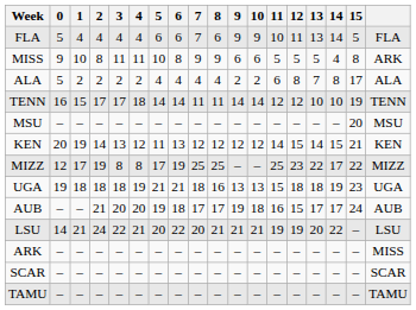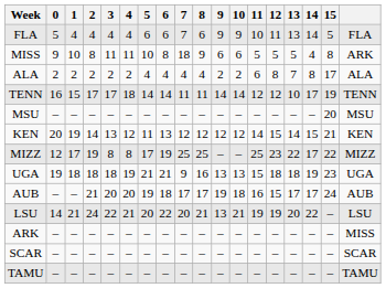row 3 | 7: 9 -> 18
row 4 | 0: 5 -> 2
row 5 | 14: 10 -> 17
row 9 | 7: 18 -> 9
row 11 | 9: 21 -> 13
